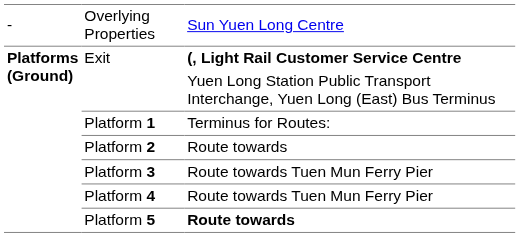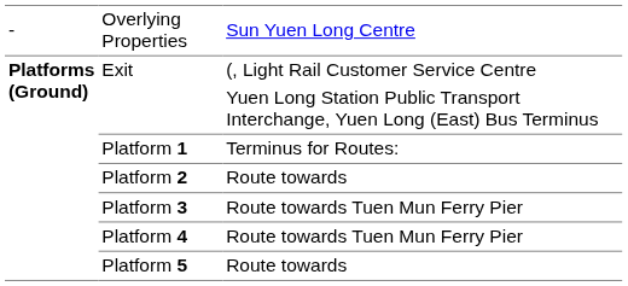Exit / (, Light Rail Customer Service Centre | column 3: bold -> normal
Platform 5 | column 3: bold -> normal
